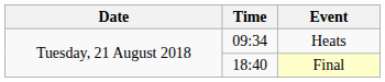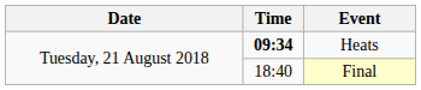Heats | Time: normal -> bold
